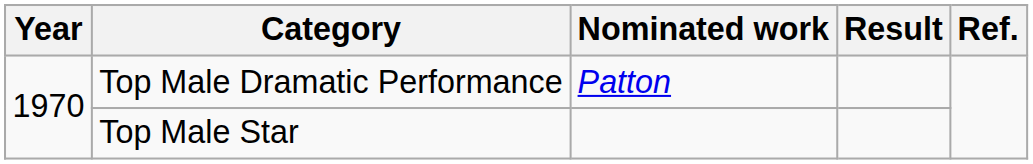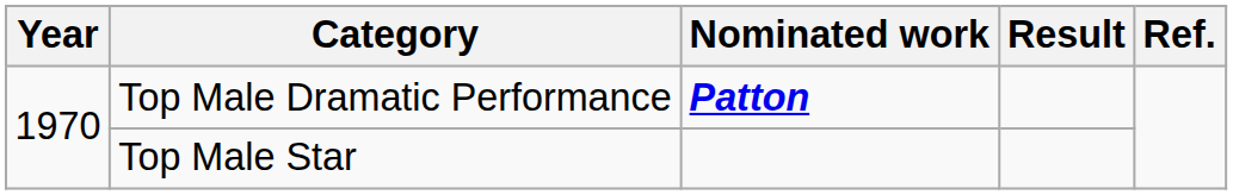Top Male Dramatic Performance | Nominated work: normal -> bold
